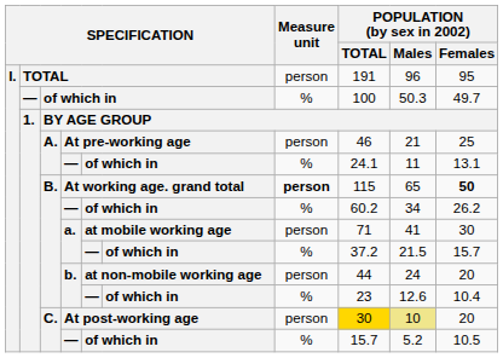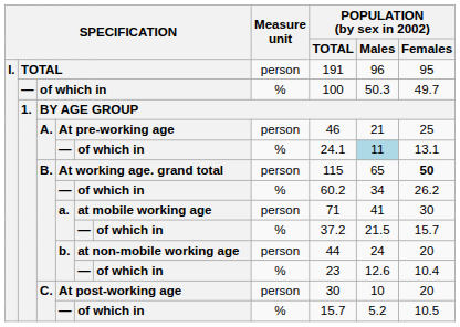A. / — | POPULATION (by sex in 2002) / Males: no background -> lightblue background
At working age. grand total | Measure unit: bold -> normal
At post-working age | POPULATION (by sex in 2002) / TOTAL: gold background -> no background
At post-working age | POPULATION (by sex in 2002) / Males: khaki background -> no background
